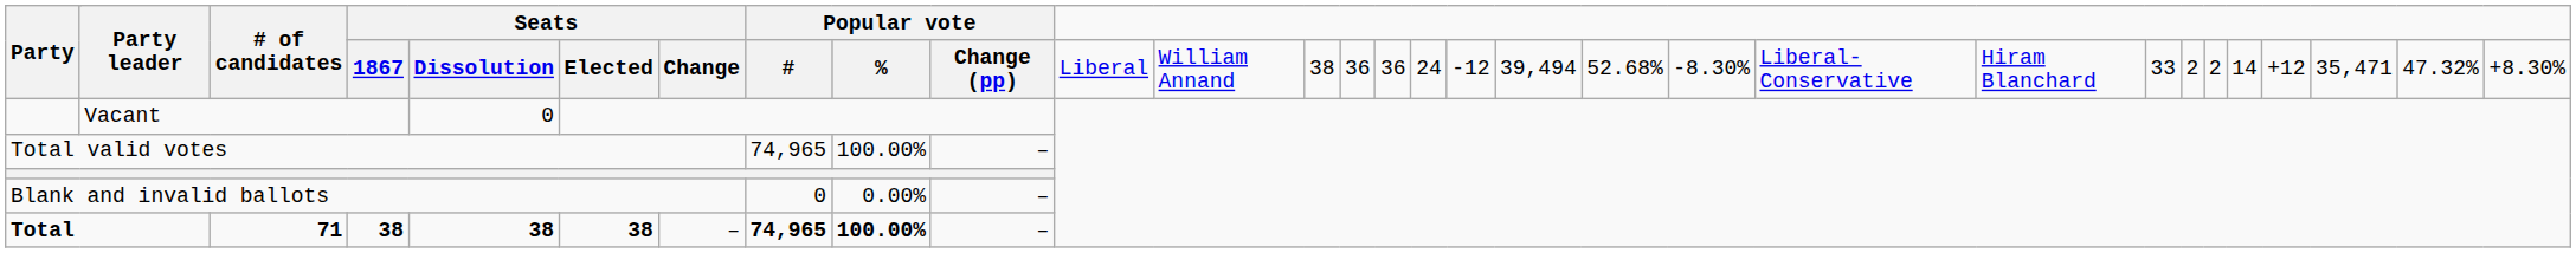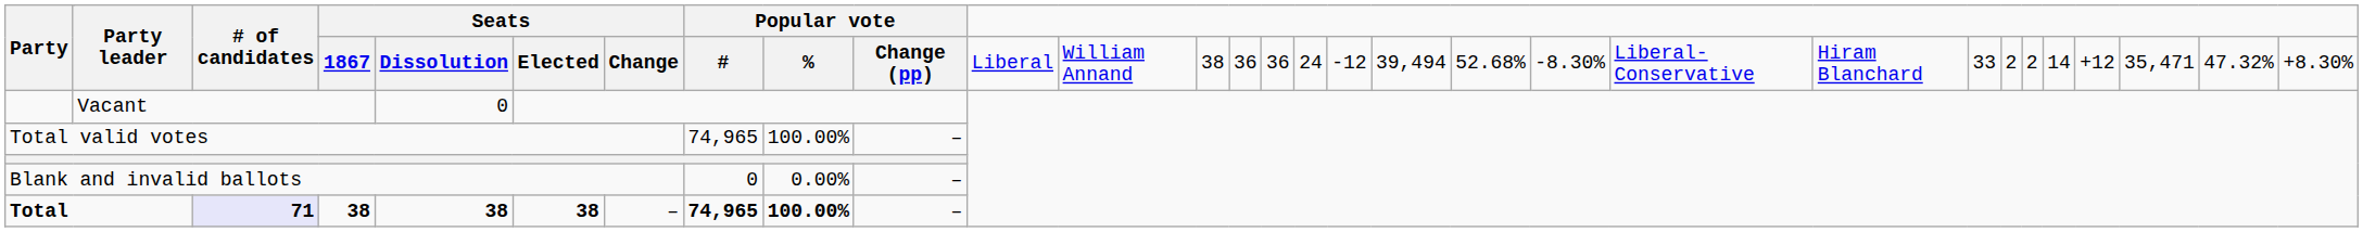Total | # of candidates: no background -> lavender background
